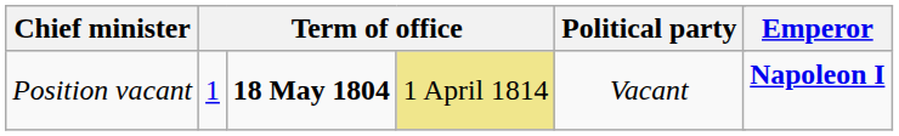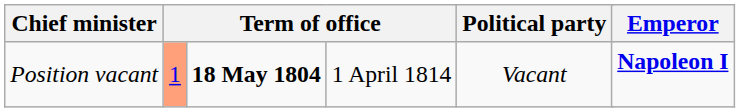Position vacant | column 2: no background -> lightsalmon background
Position vacant | column 4: khaki background -> no background
